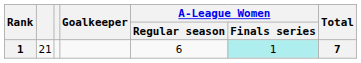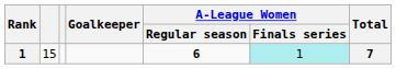row 3 | column 2: 21 -> 15
row 3 | A-League Women / Regular season: normal -> bold
